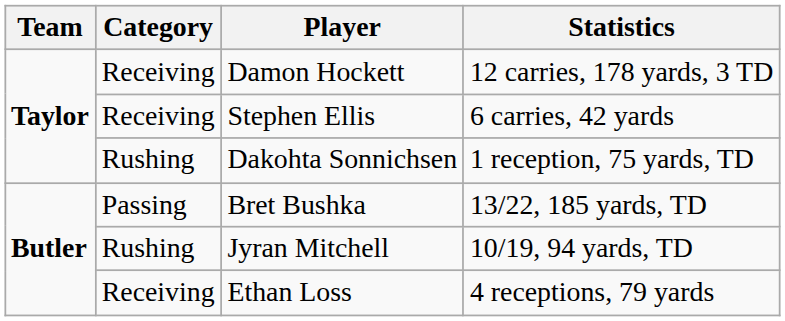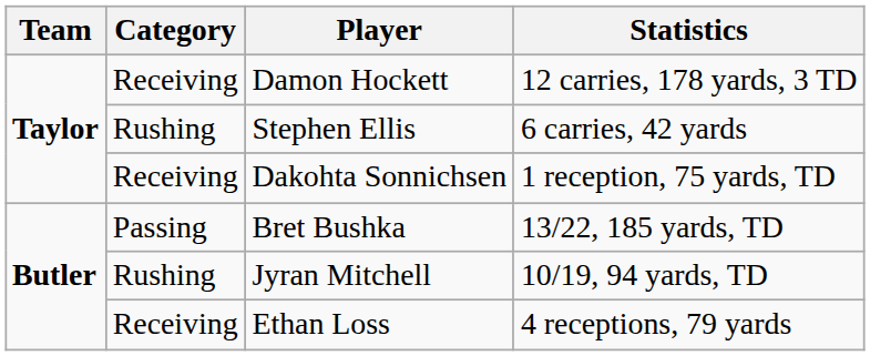Stephen Ellis | Category: Receiving -> Rushing
Dakohta Sonnichsen | Category: Rushing -> Receiving
